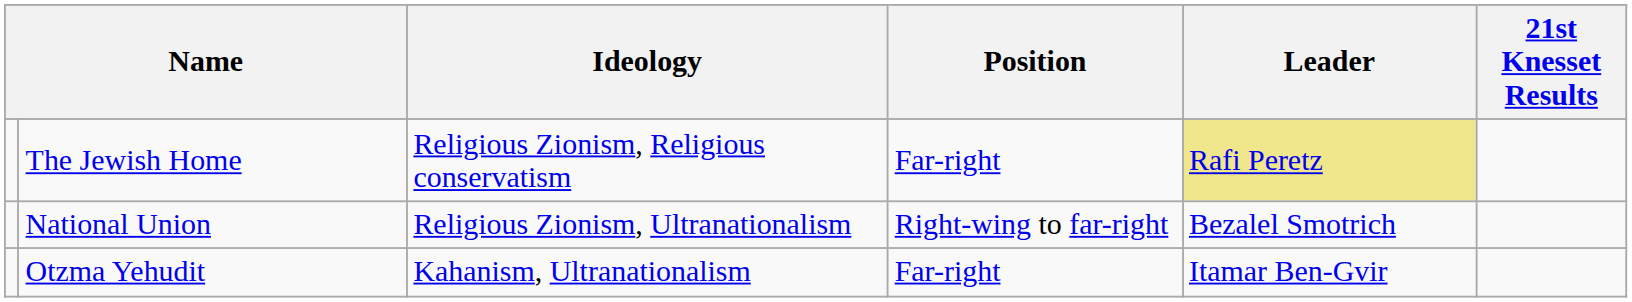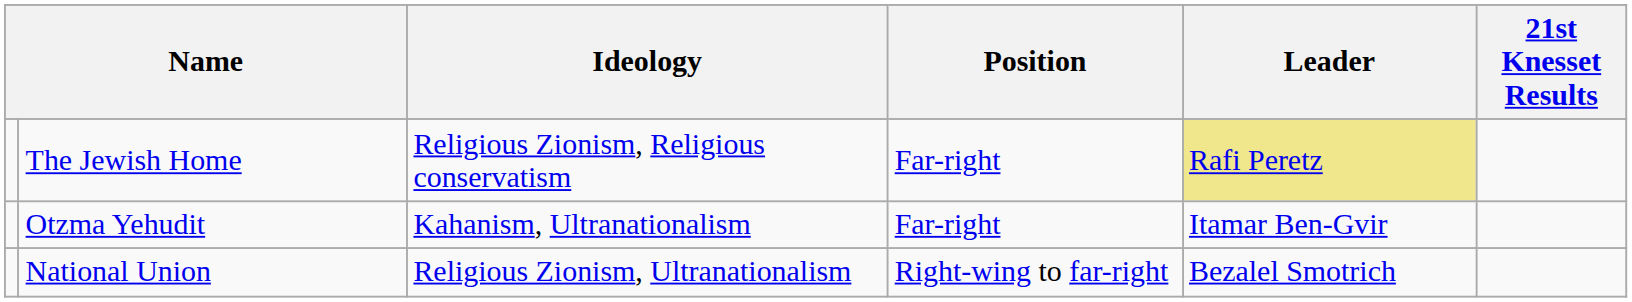rows swapped: National Union <-> Otzma Yehudit
